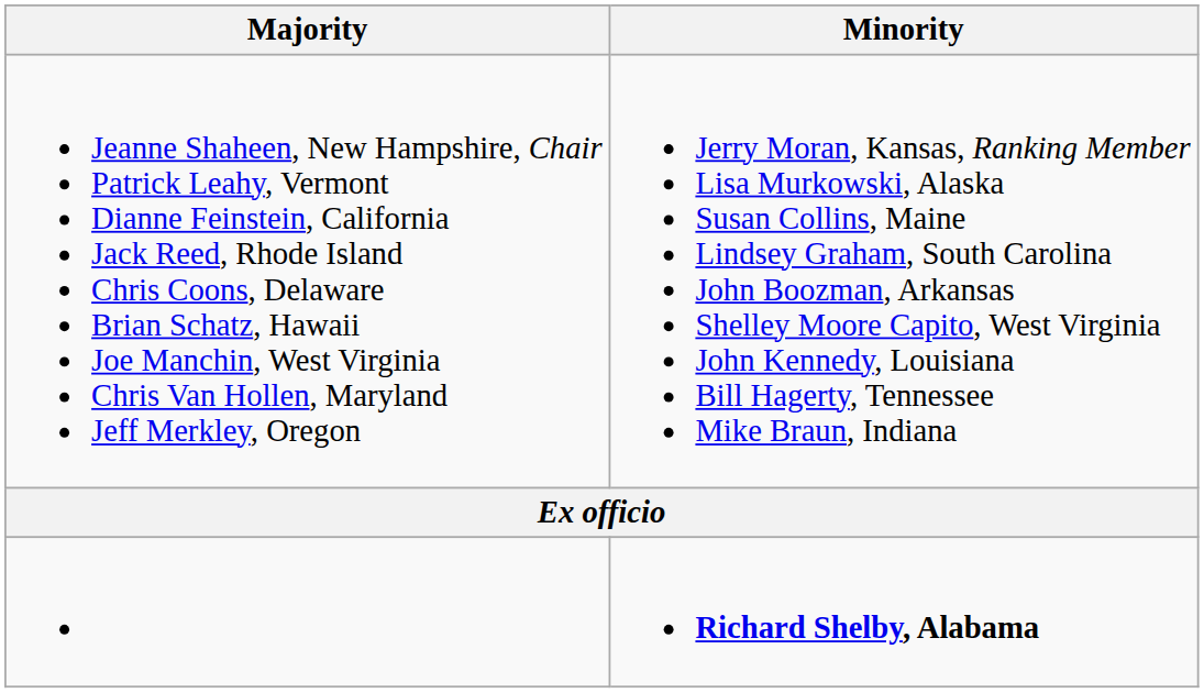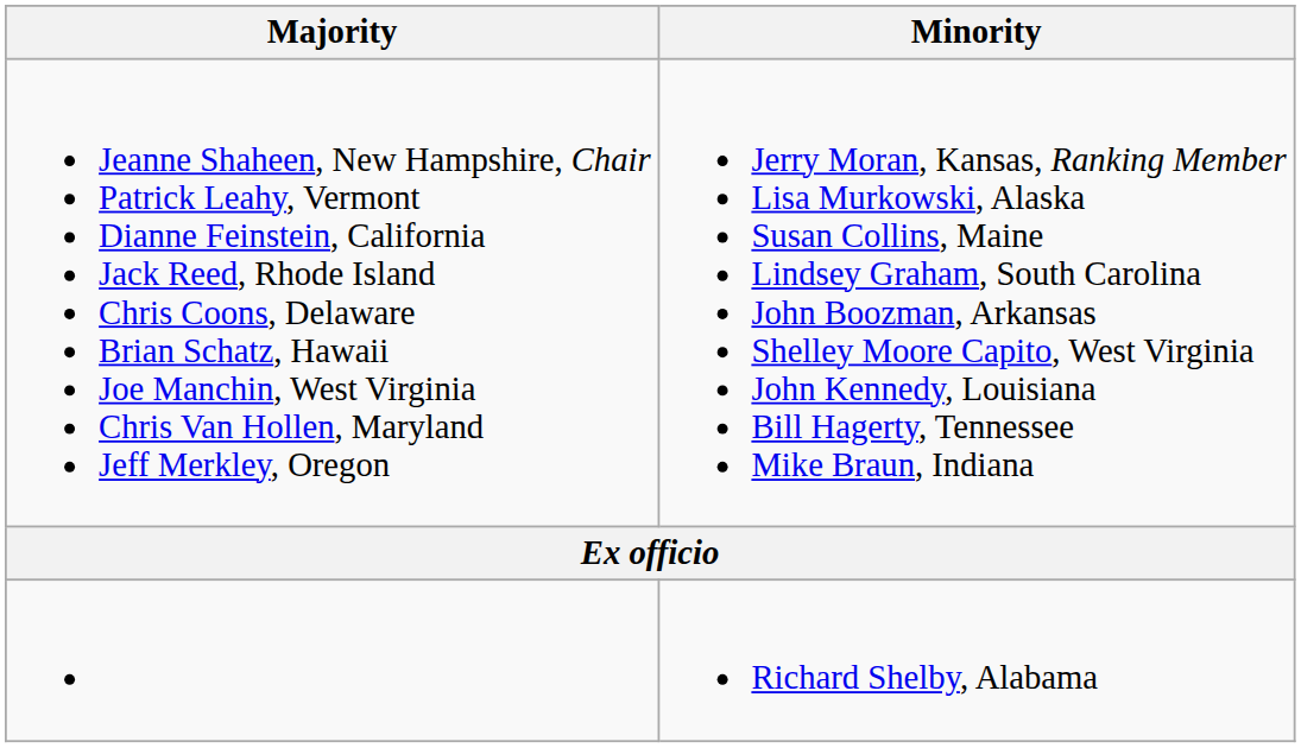row 4 | Minority: bold -> normal
